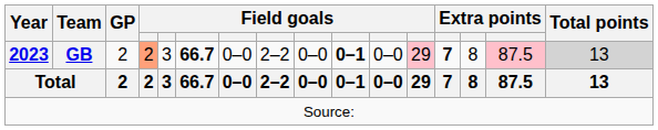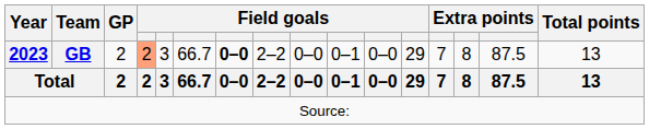2023 | column 6: bold -> normal
2023 | column 7: normal -> bold
2023 | column 10: bold -> normal
2023 | column 12: pink background -> no background
2023 | column 13: bold -> normal
2023 | column 15: pink background -> no background
2023 | Total points: lightgrey background -> no background
